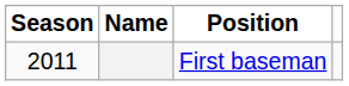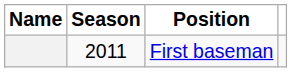columns swapped: Season <-> Name
